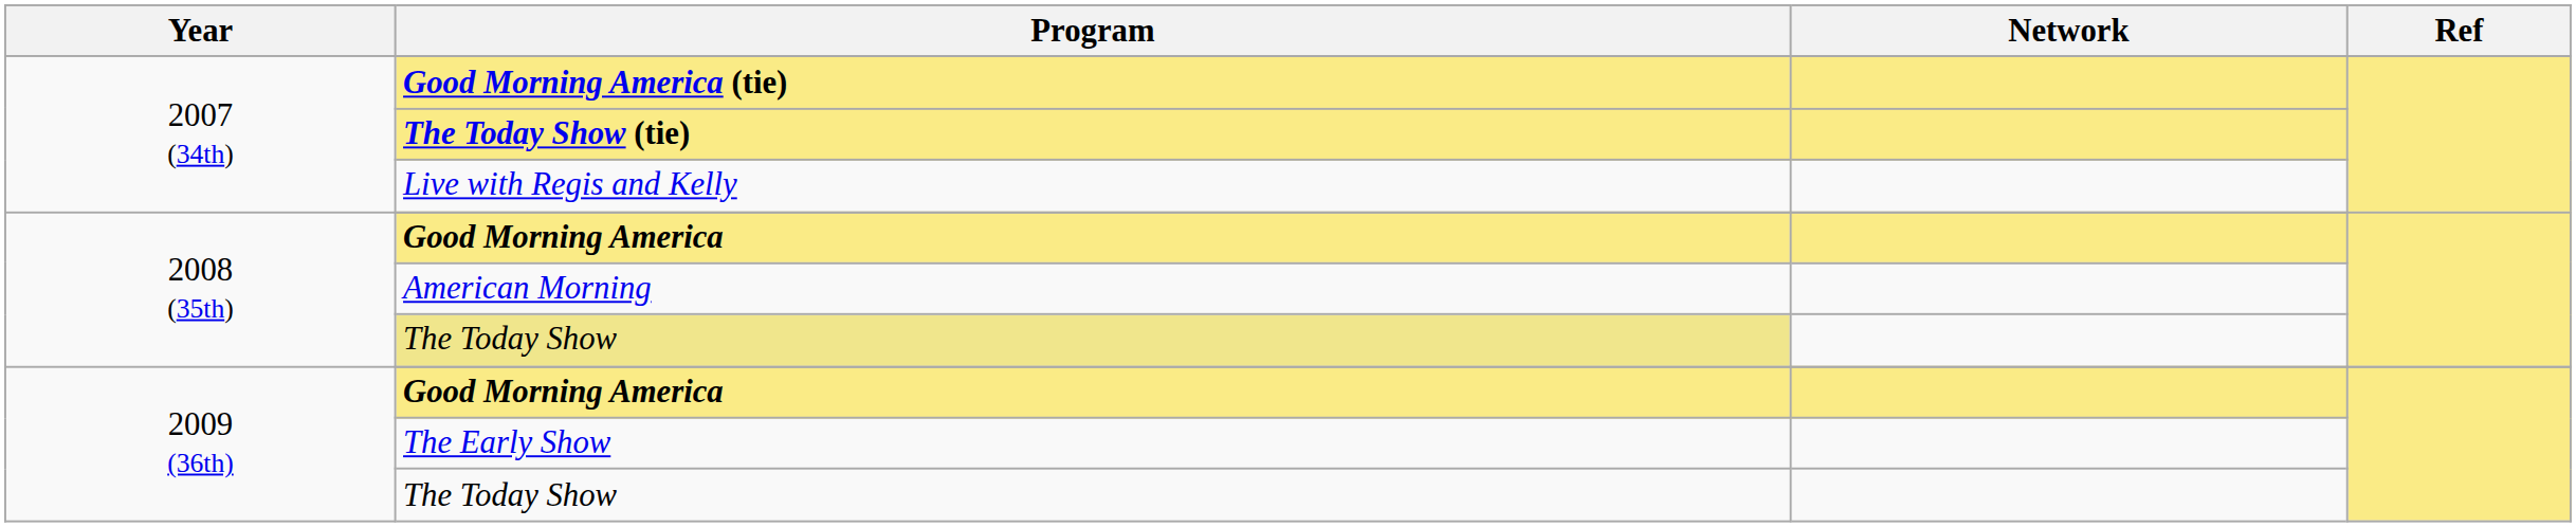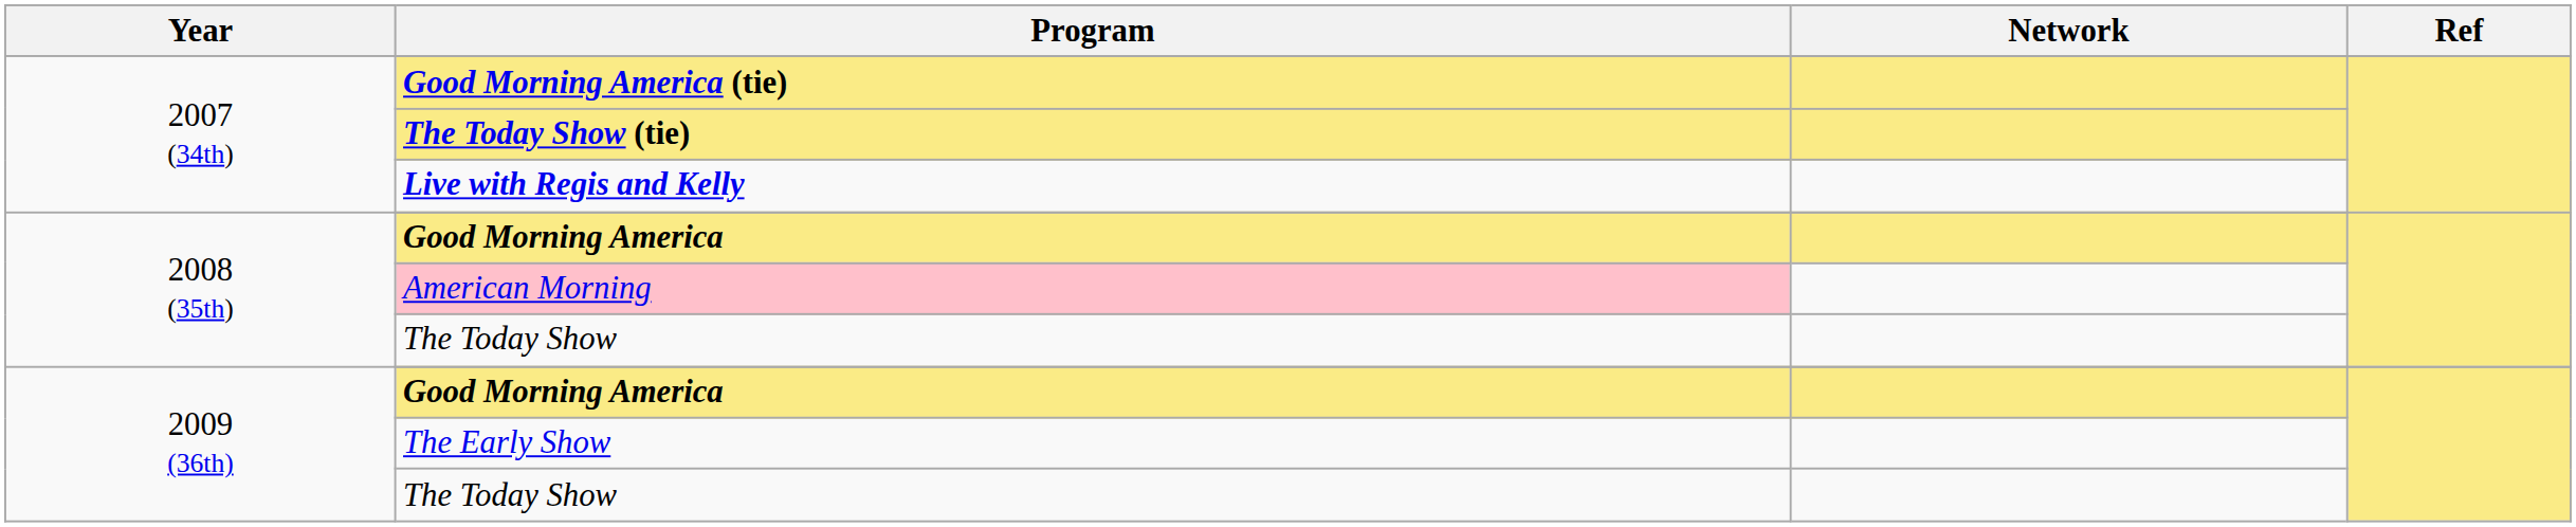Live with Regis and Kelly | Program: normal -> bold
American Morning | Program: no background -> pink background
2008 (35th) / The Today Show | Program: khaki background -> no background
